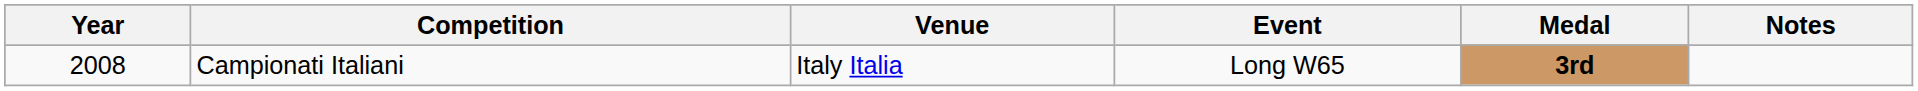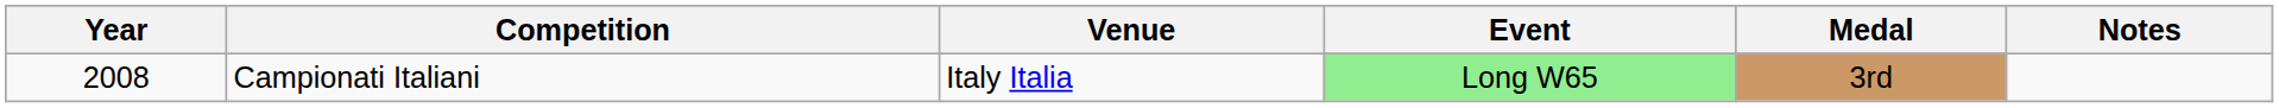Campionati Italiani | Event: no background -> lightgreen background
Campionati Italiani | Medal: bold -> normal
